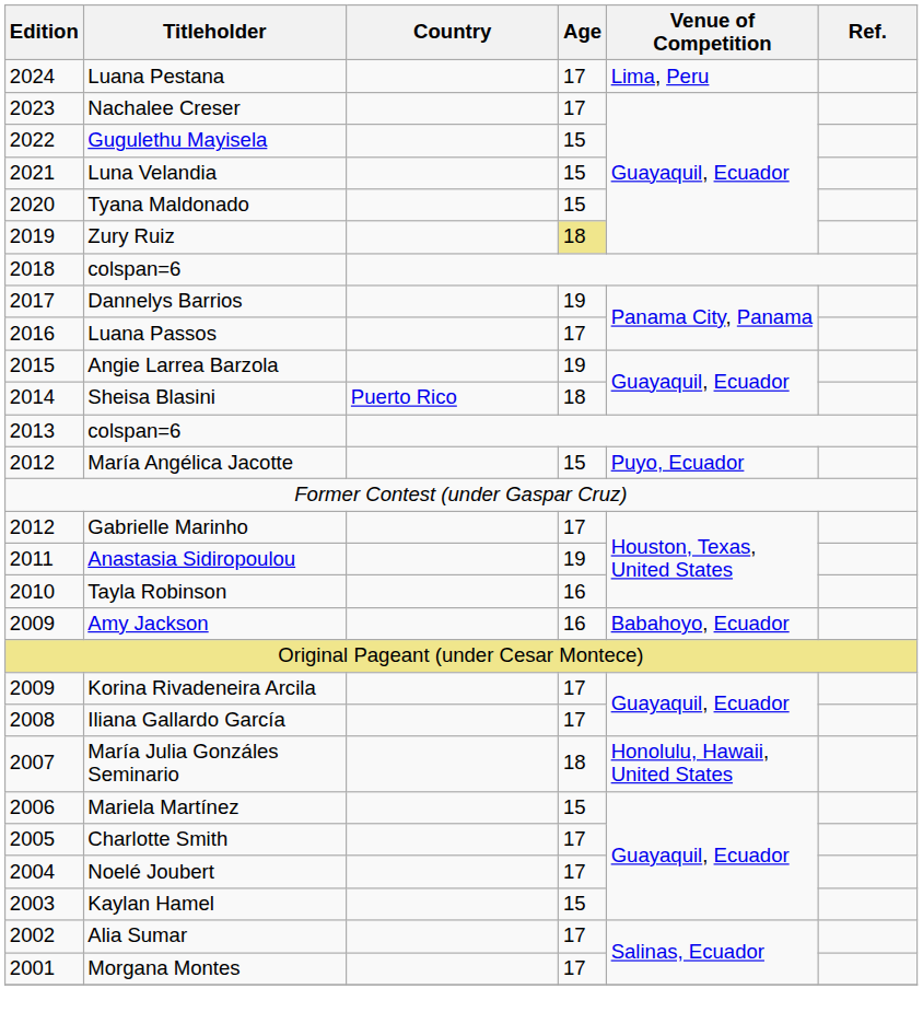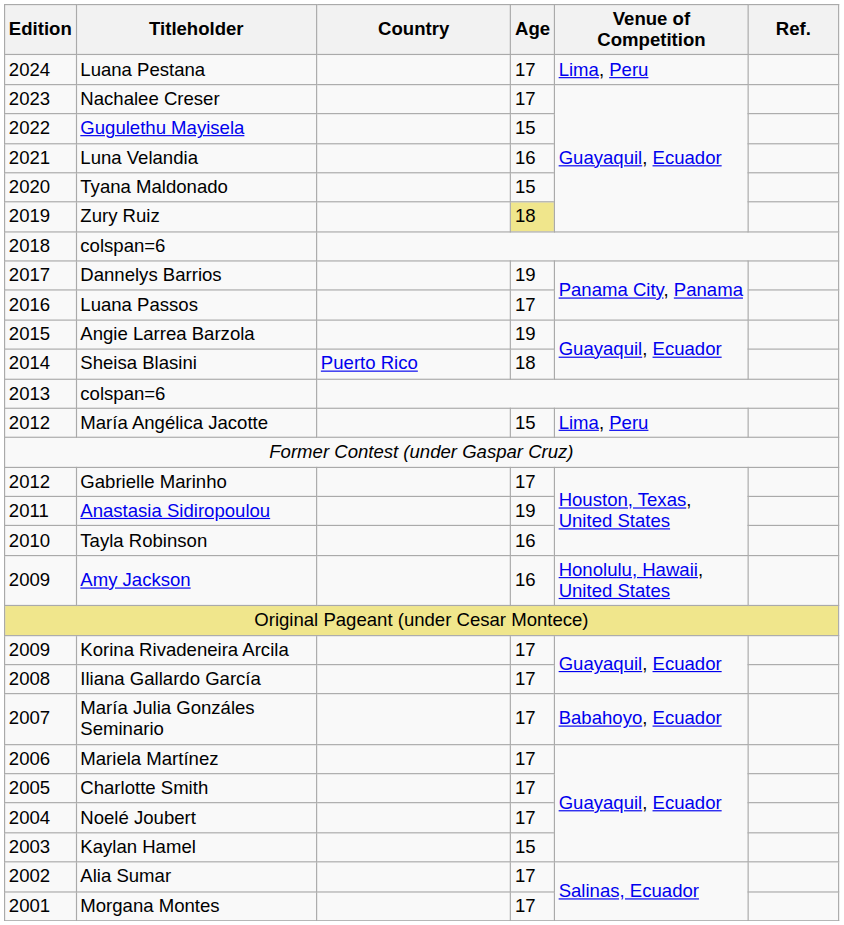Luna Velandia | Age: 15 -> 16
María Angélica Jacotte | Venue of Competition: Puyo, Ecuador -> Lima, Peru
Amy Jackson | Venue of Competition: Babahoyo, Ecuador -> Honolulu, Hawaii, United States
María Julia Gonzáles Seminario | Age: 18 -> 17
María Julia Gonzáles Seminario | Venue of Competition: Honolulu, Hawaii, United States -> Babahoyo, Ecuador
Mariela Martínez | Age: 15 -> 17
